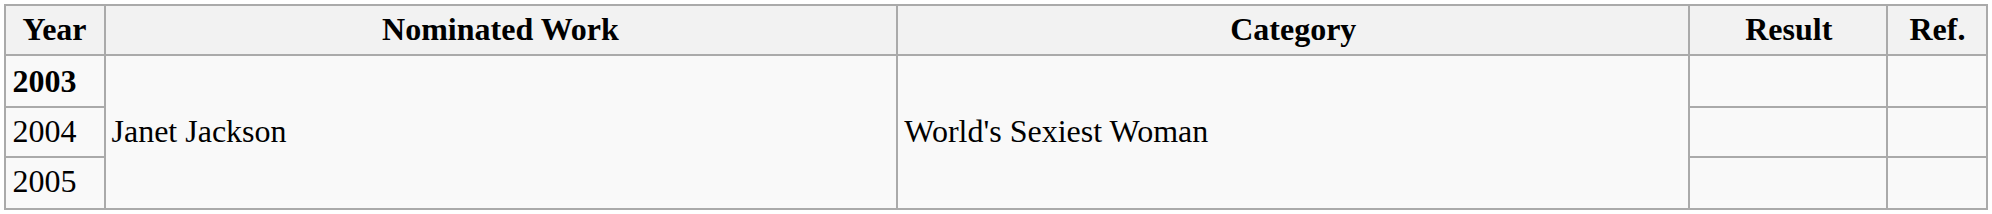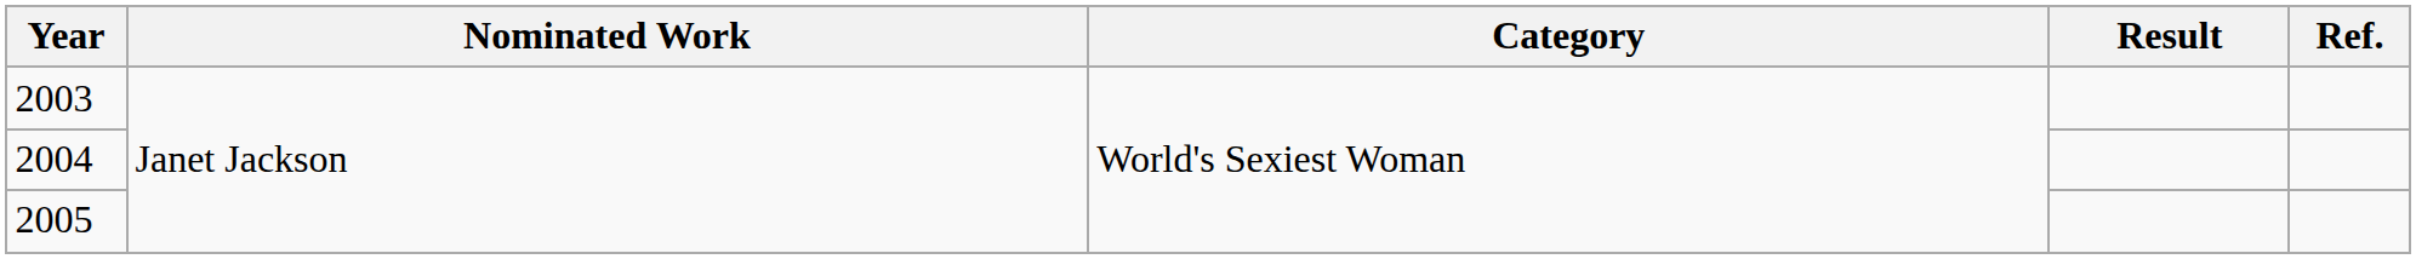2003 | Year: bold -> normal
